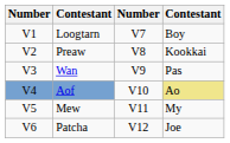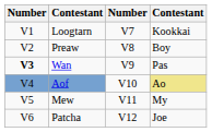Loogtarn | column 4: Boy -> Kookkai
Preaw | column 4: Kookkai -> Boy
Wan | column 1: normal -> bold
